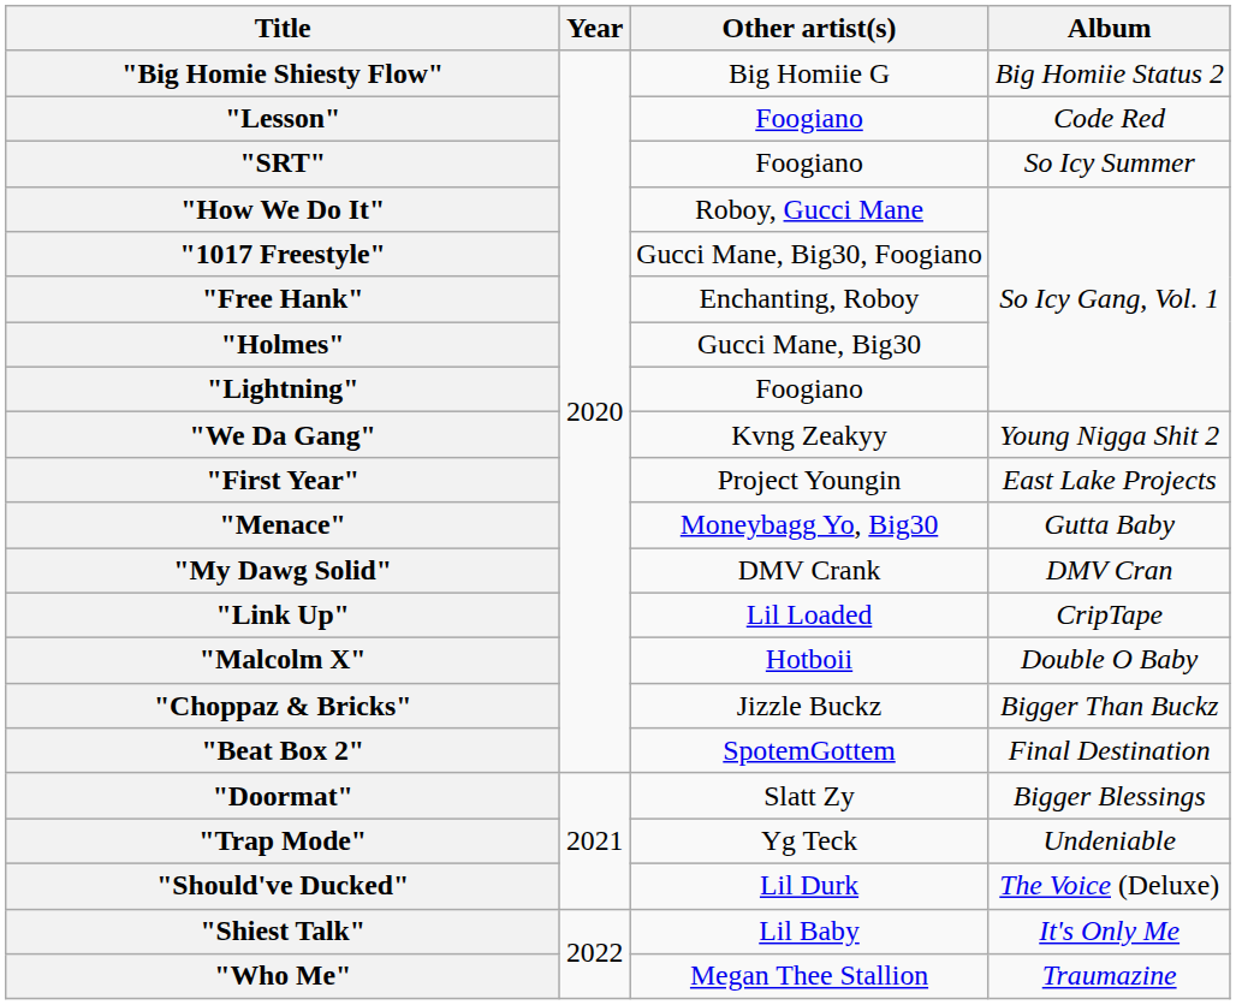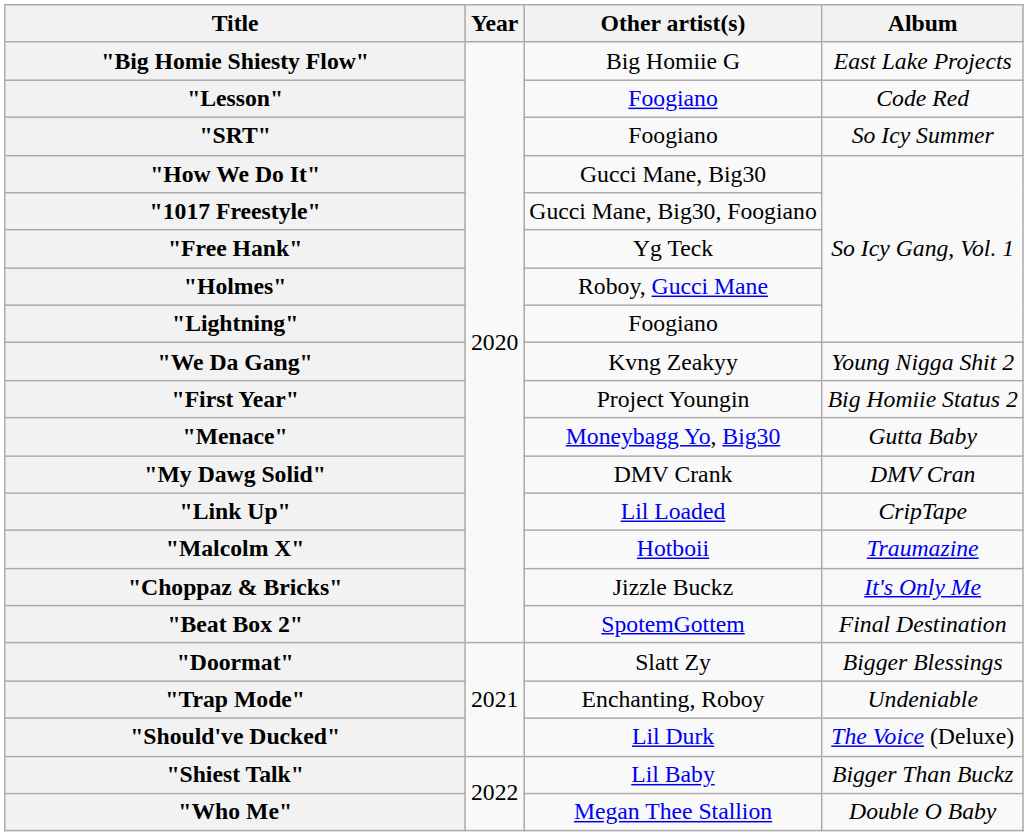"Big Homie Shiesty Flow" | Album: Big Homiie Status 2 -> East Lake Projects
"How We Do It" | Other artist(s): Roboy, Gucci Mane -> Gucci Mane, Big30
"Free Hank" | Other artist(s): Enchanting, Roboy -> Yg Teck
"Holmes" | Other artist(s): Gucci Mane, Big30 -> Roboy, Gucci Mane
"First Year" | Album: East Lake Projects -> Big Homiie Status 2
"Malcolm X" | Album: Double O Baby -> Traumazine
"Choppaz & Bricks" | Album: Bigger Than Buckz -> It's Only Me
"Trap Mode" | Other artist(s): Yg Teck -> Enchanting, Roboy
"Shiest Talk" | Album: It's Only Me -> Bigger Than Buckz
"Who Me" | Album: Traumazine -> Double O Baby
